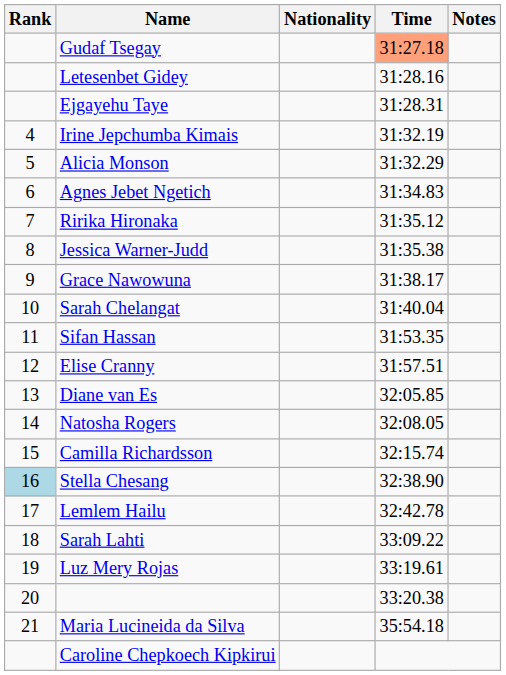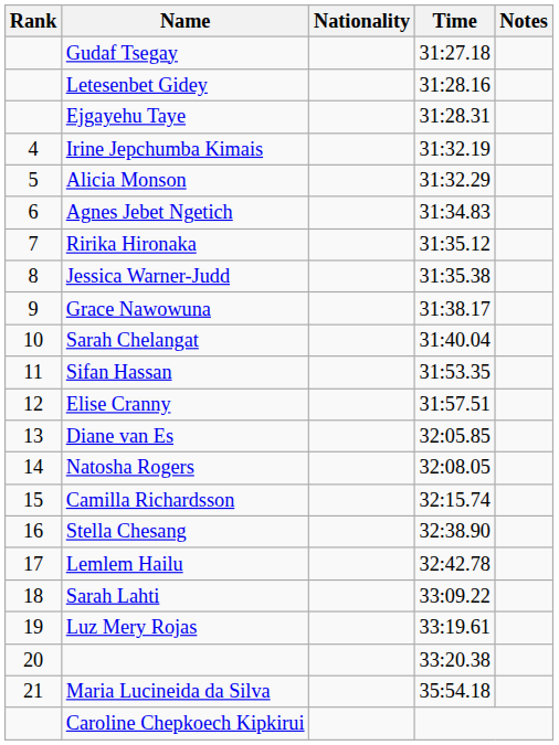Gudaf Tsegay | Time: lightsalmon background -> no background
Stella Chesang | Rank: lightblue background -> no background
